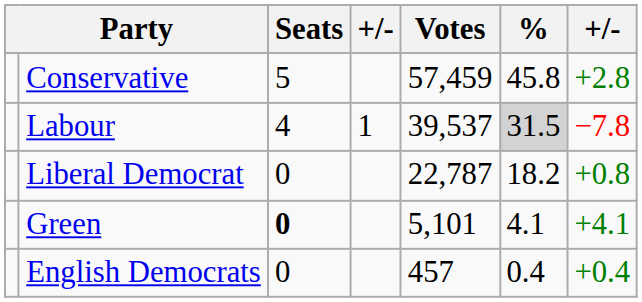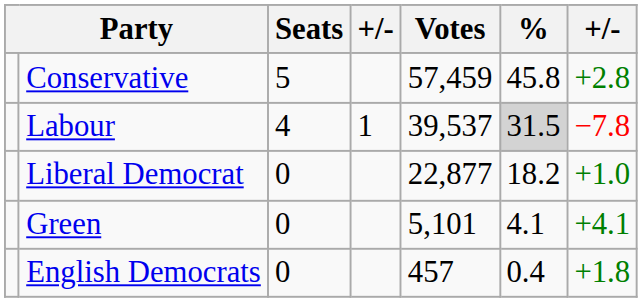Liberal Democrat | Votes: 22,787 -> 22,877
Liberal Democrat | column 7: +0.8 -> +1.0
Green | Seats: bold -> normal
English Democrats | column 7: +0.4 -> +1.8
